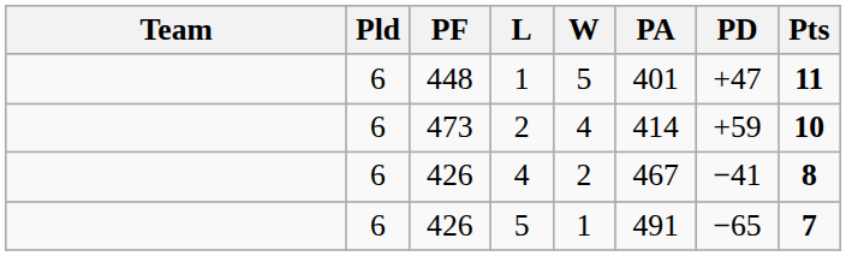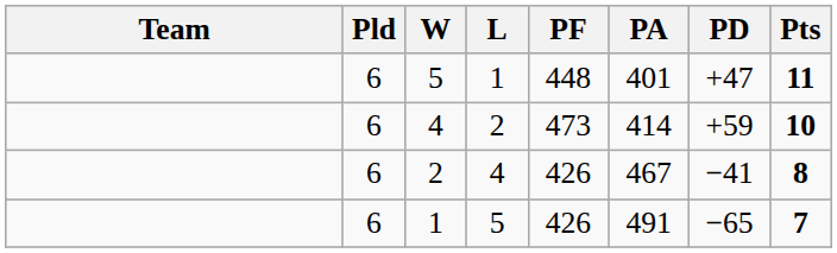columns swapped: W <-> PF
